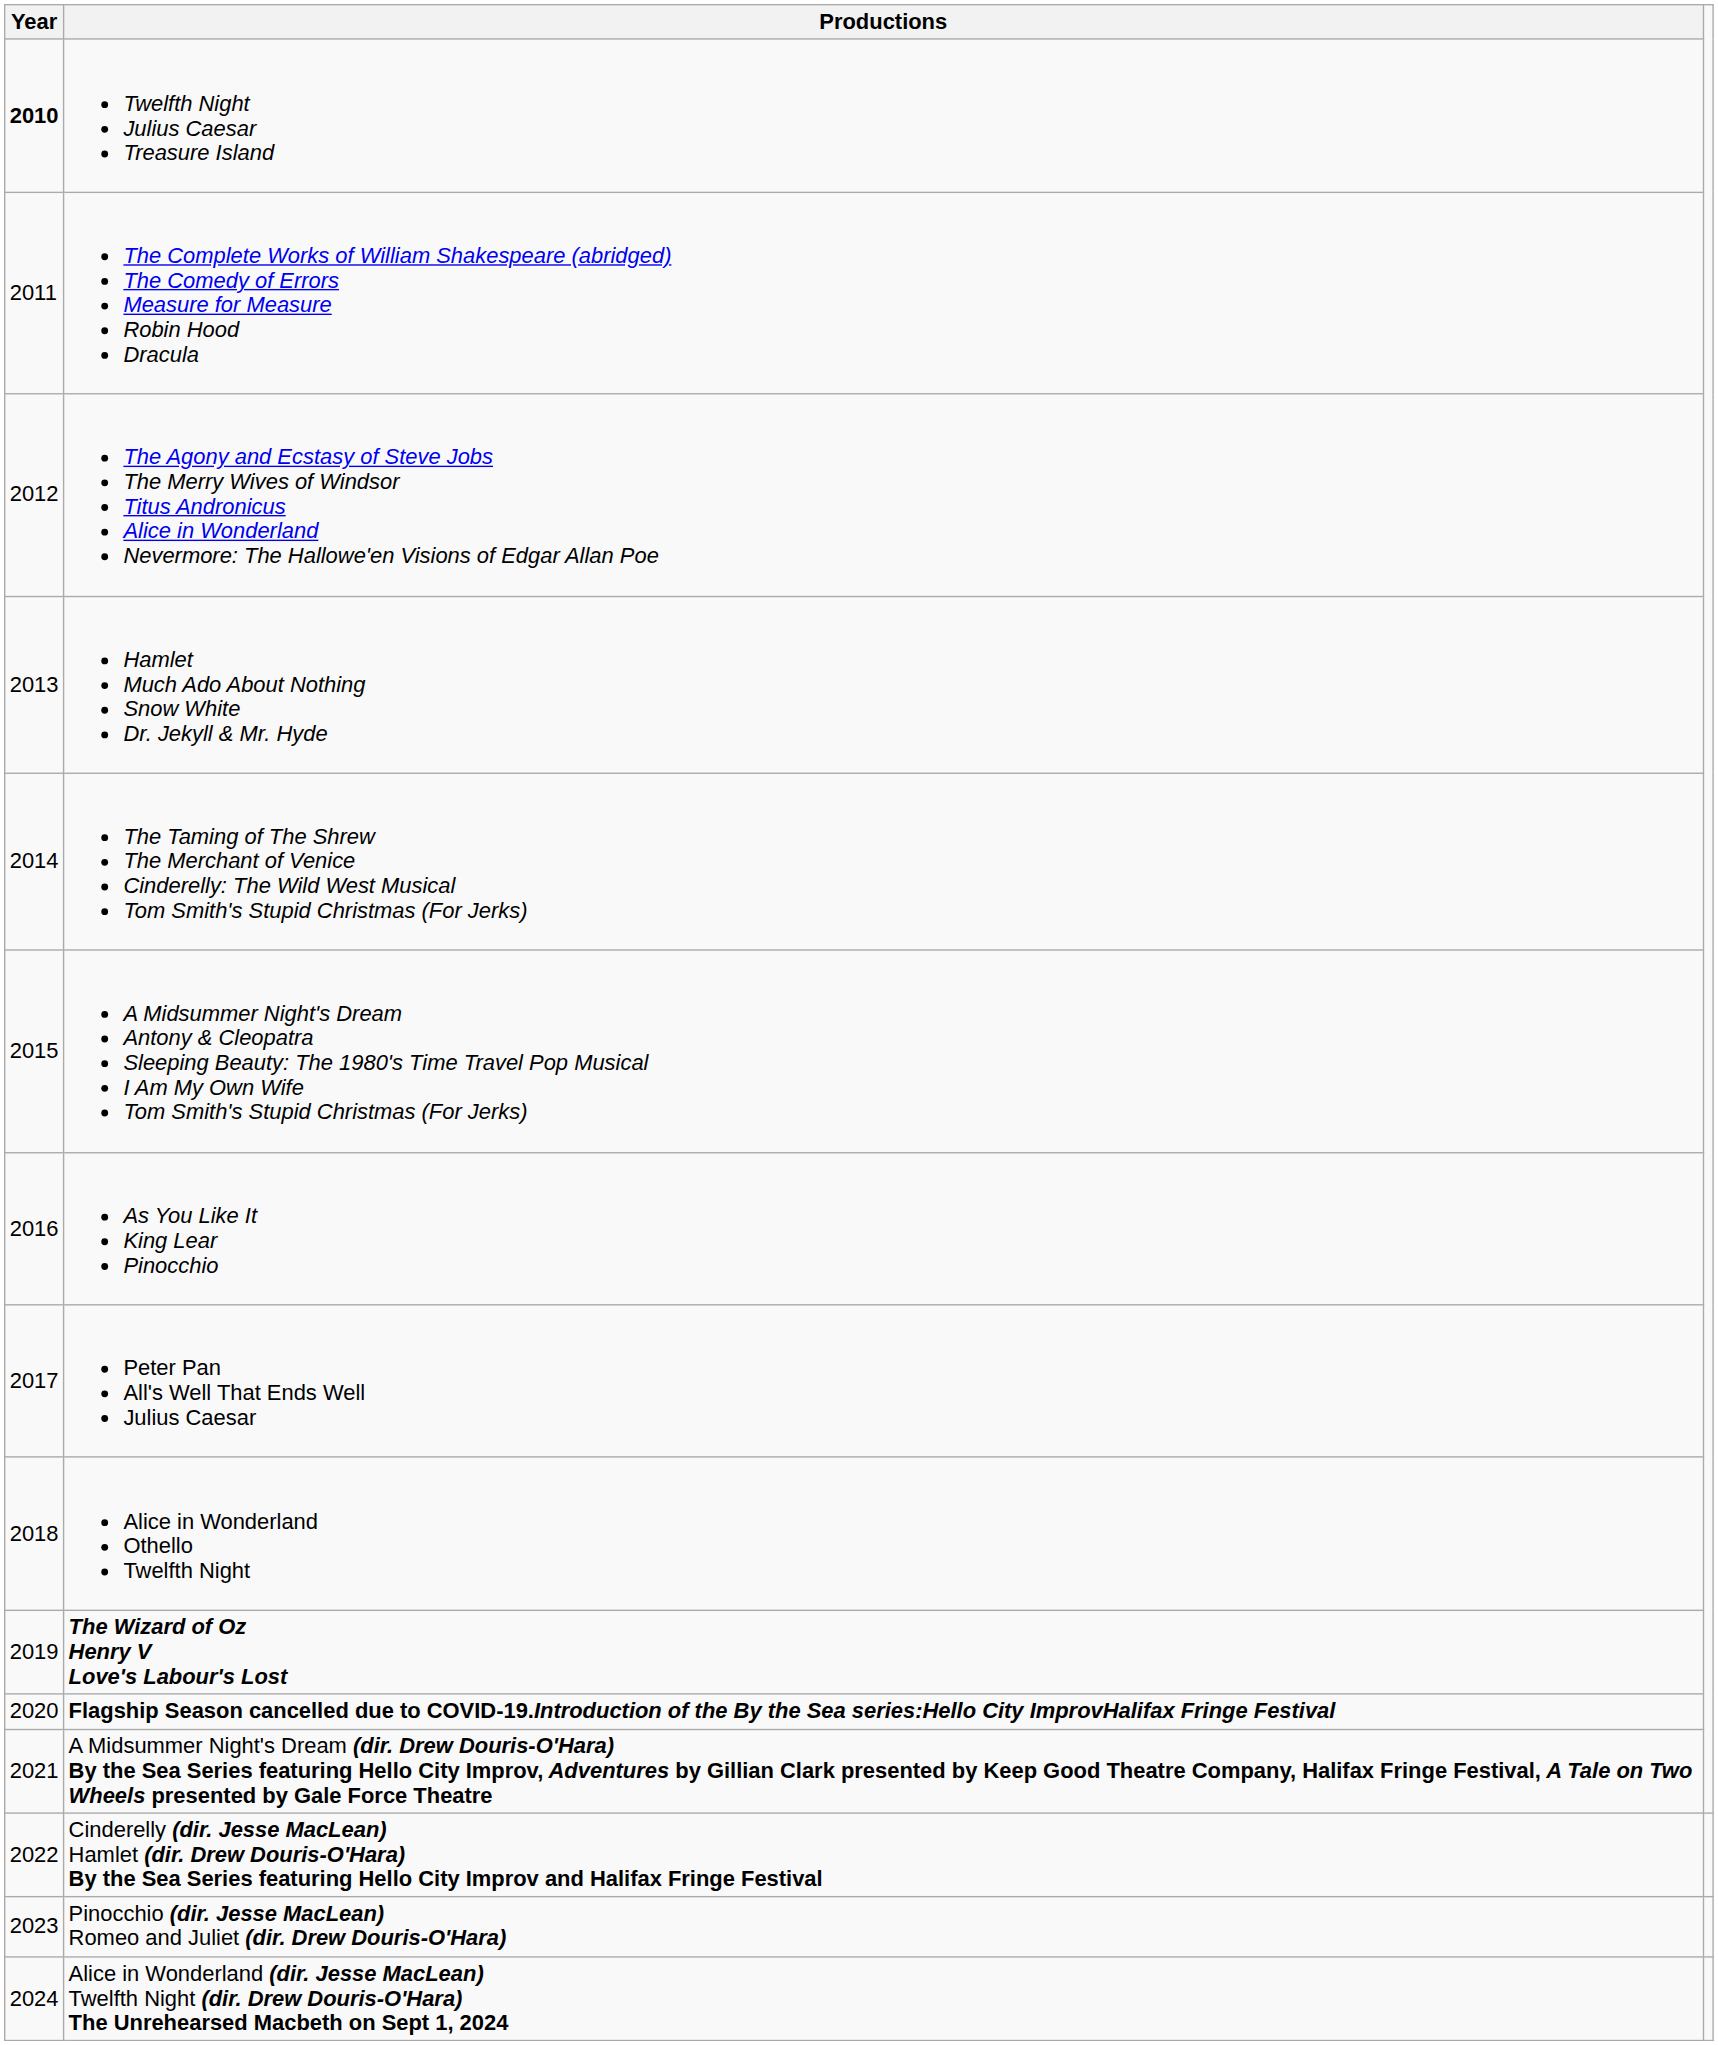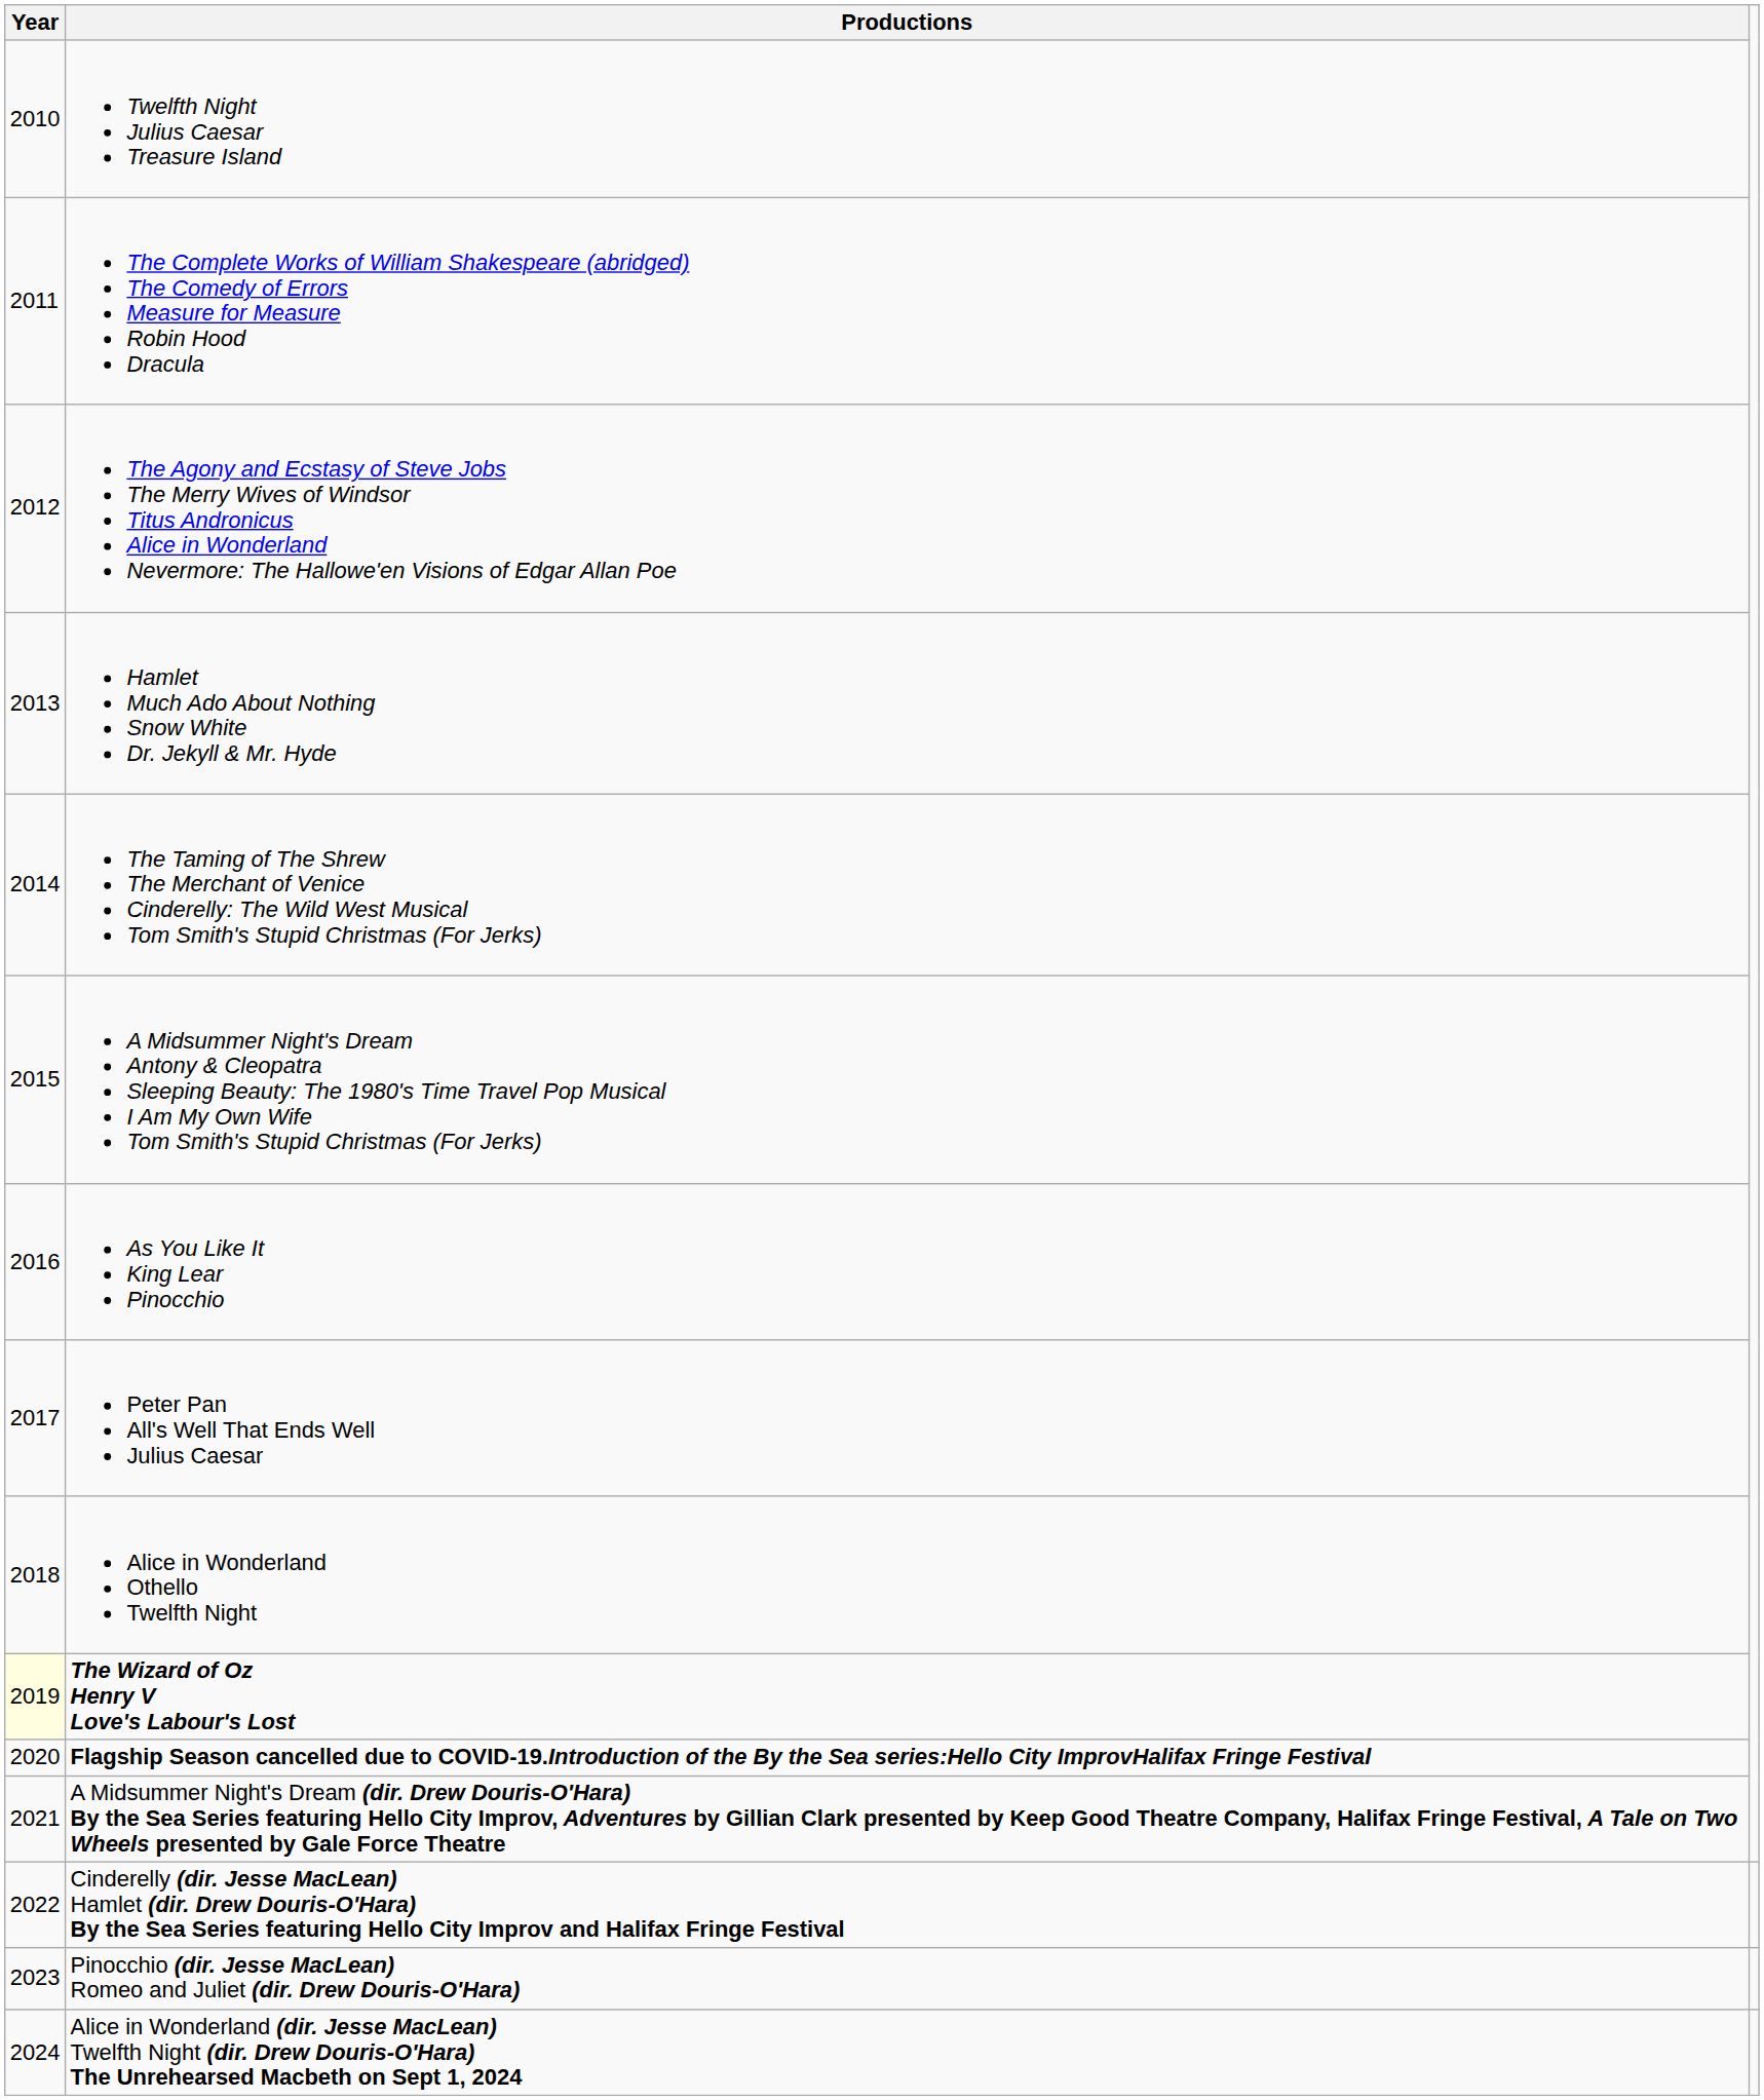Twelfth Night Julius Caesar Treasure Island | Year: bold -> normal
The Wizard of Oz Henry V Love's Labour's Lost | Year: no background -> lightyellow background
